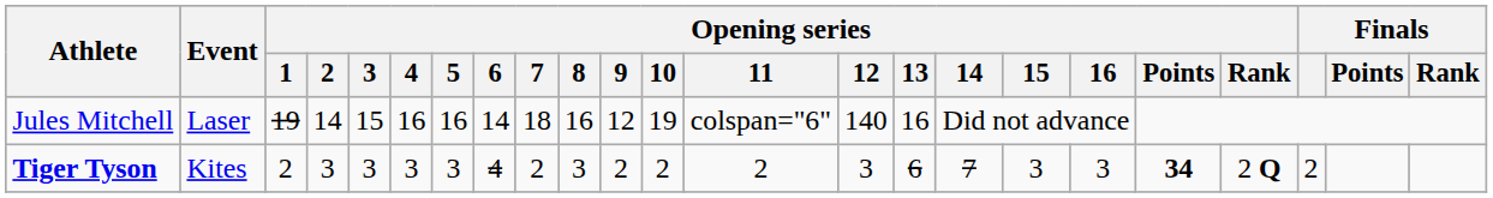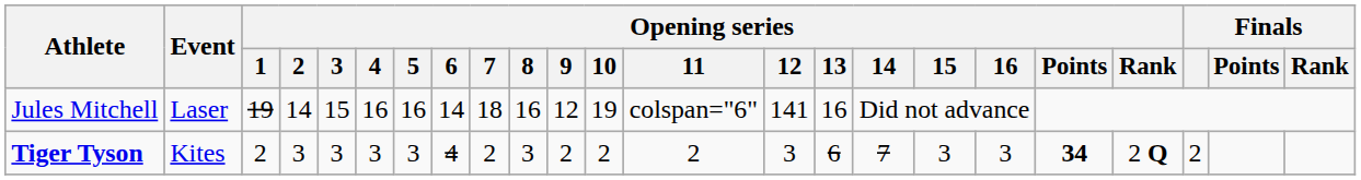Jules Mitchell | Opening series / 12: 140 -> 141
